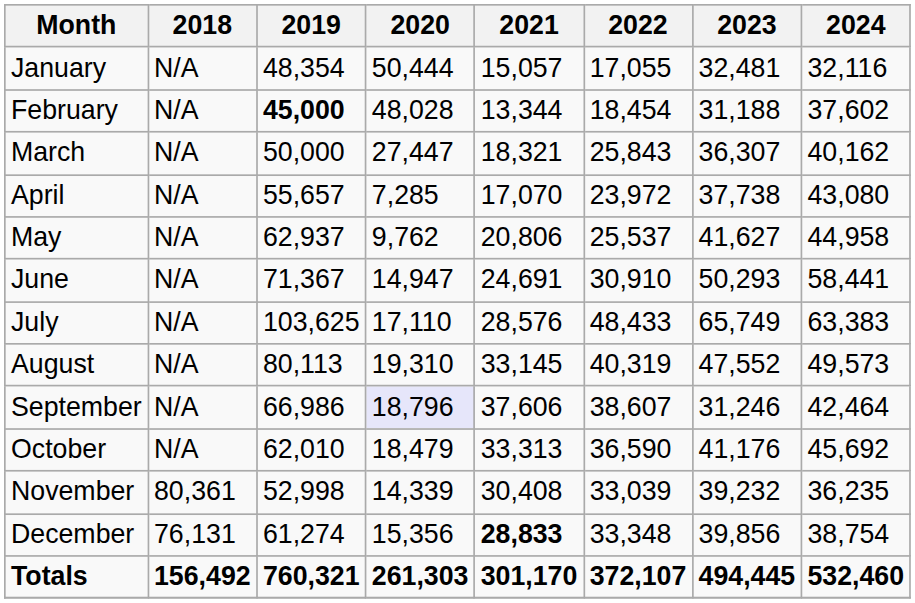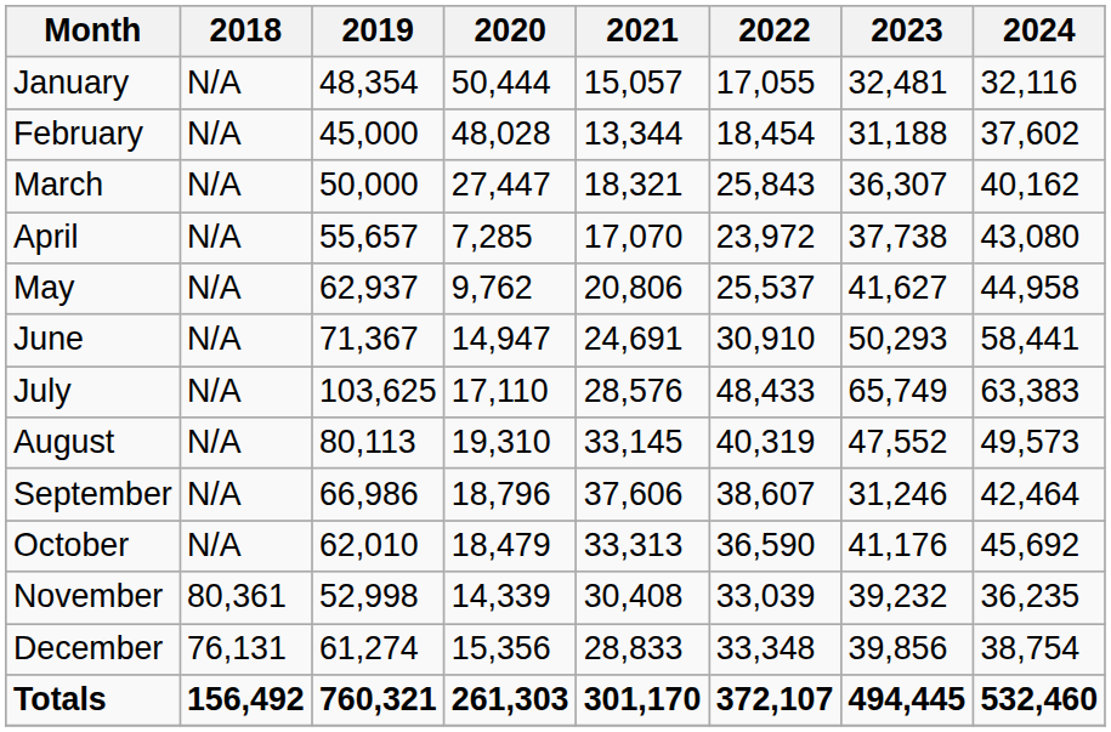February | 2019: bold -> normal
September | 2020: lavender background -> no background
December | 2021: bold -> normal
